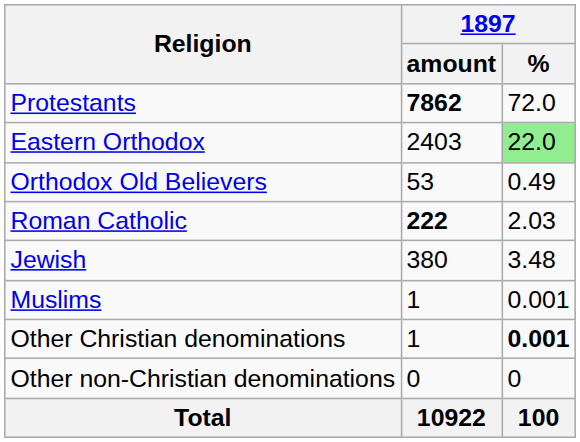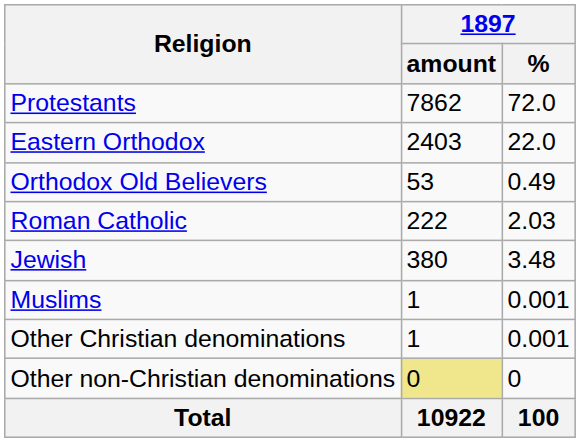Protestants | 1897 / amount: bold -> normal
Eastern Orthodox | 1897 / %: lightgreen background -> no background
Roman Catholic | 1897 / amount: bold -> normal
Other Christian denominations | 1897 / %: bold -> normal
Other non-Christian denominations | 1897 / amount: no background -> khaki background
